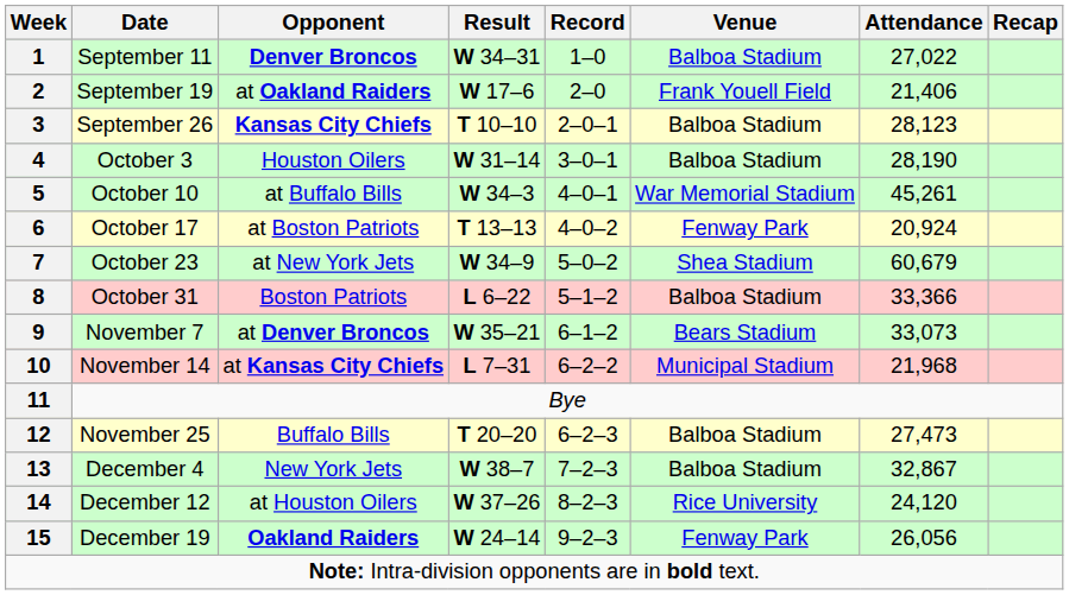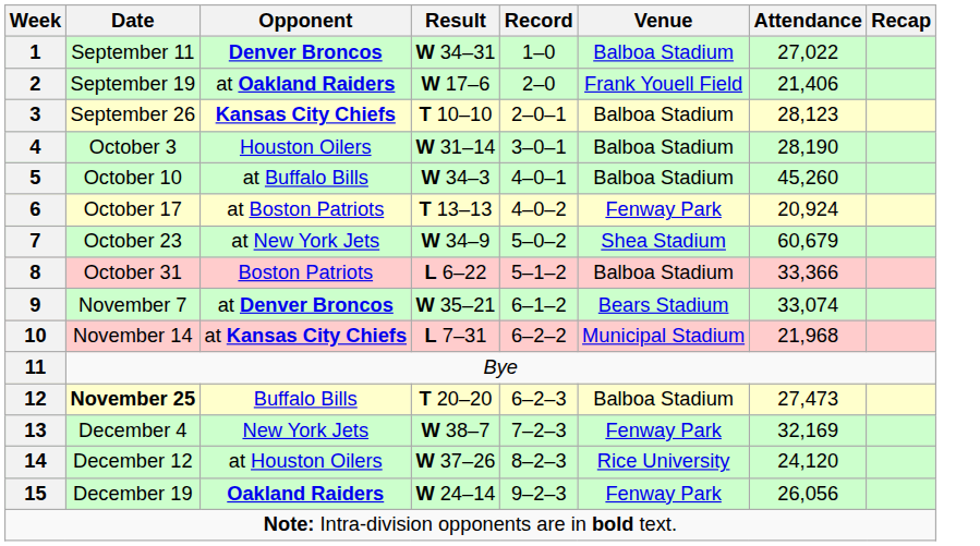5 | Venue: War Memorial Stadium -> Balboa Stadium
5 | Attendance: 45,261 -> 45,260
9 | Attendance: 33,073 -> 33,074
12 | Date: normal -> bold
13 | Venue: Balboa Stadium -> Fenway Park
13 | Attendance: 32,867 -> 32,169
